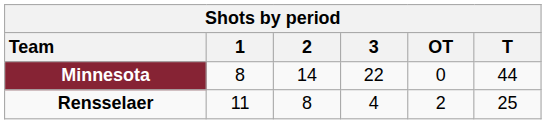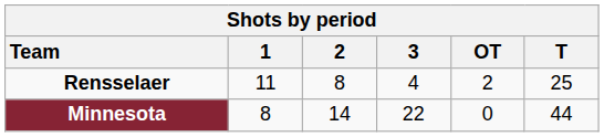rows swapped: Minnesota <-> Rensselaer
